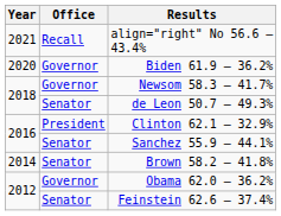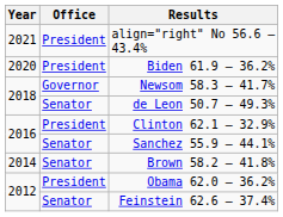align="right" No 56.6 – 43.4% | Office: Recall -> President
Biden 61.9 – 36.2% | Office: Governor -> President
Obama 62.0 – 36.2% | Office: Governor -> President
